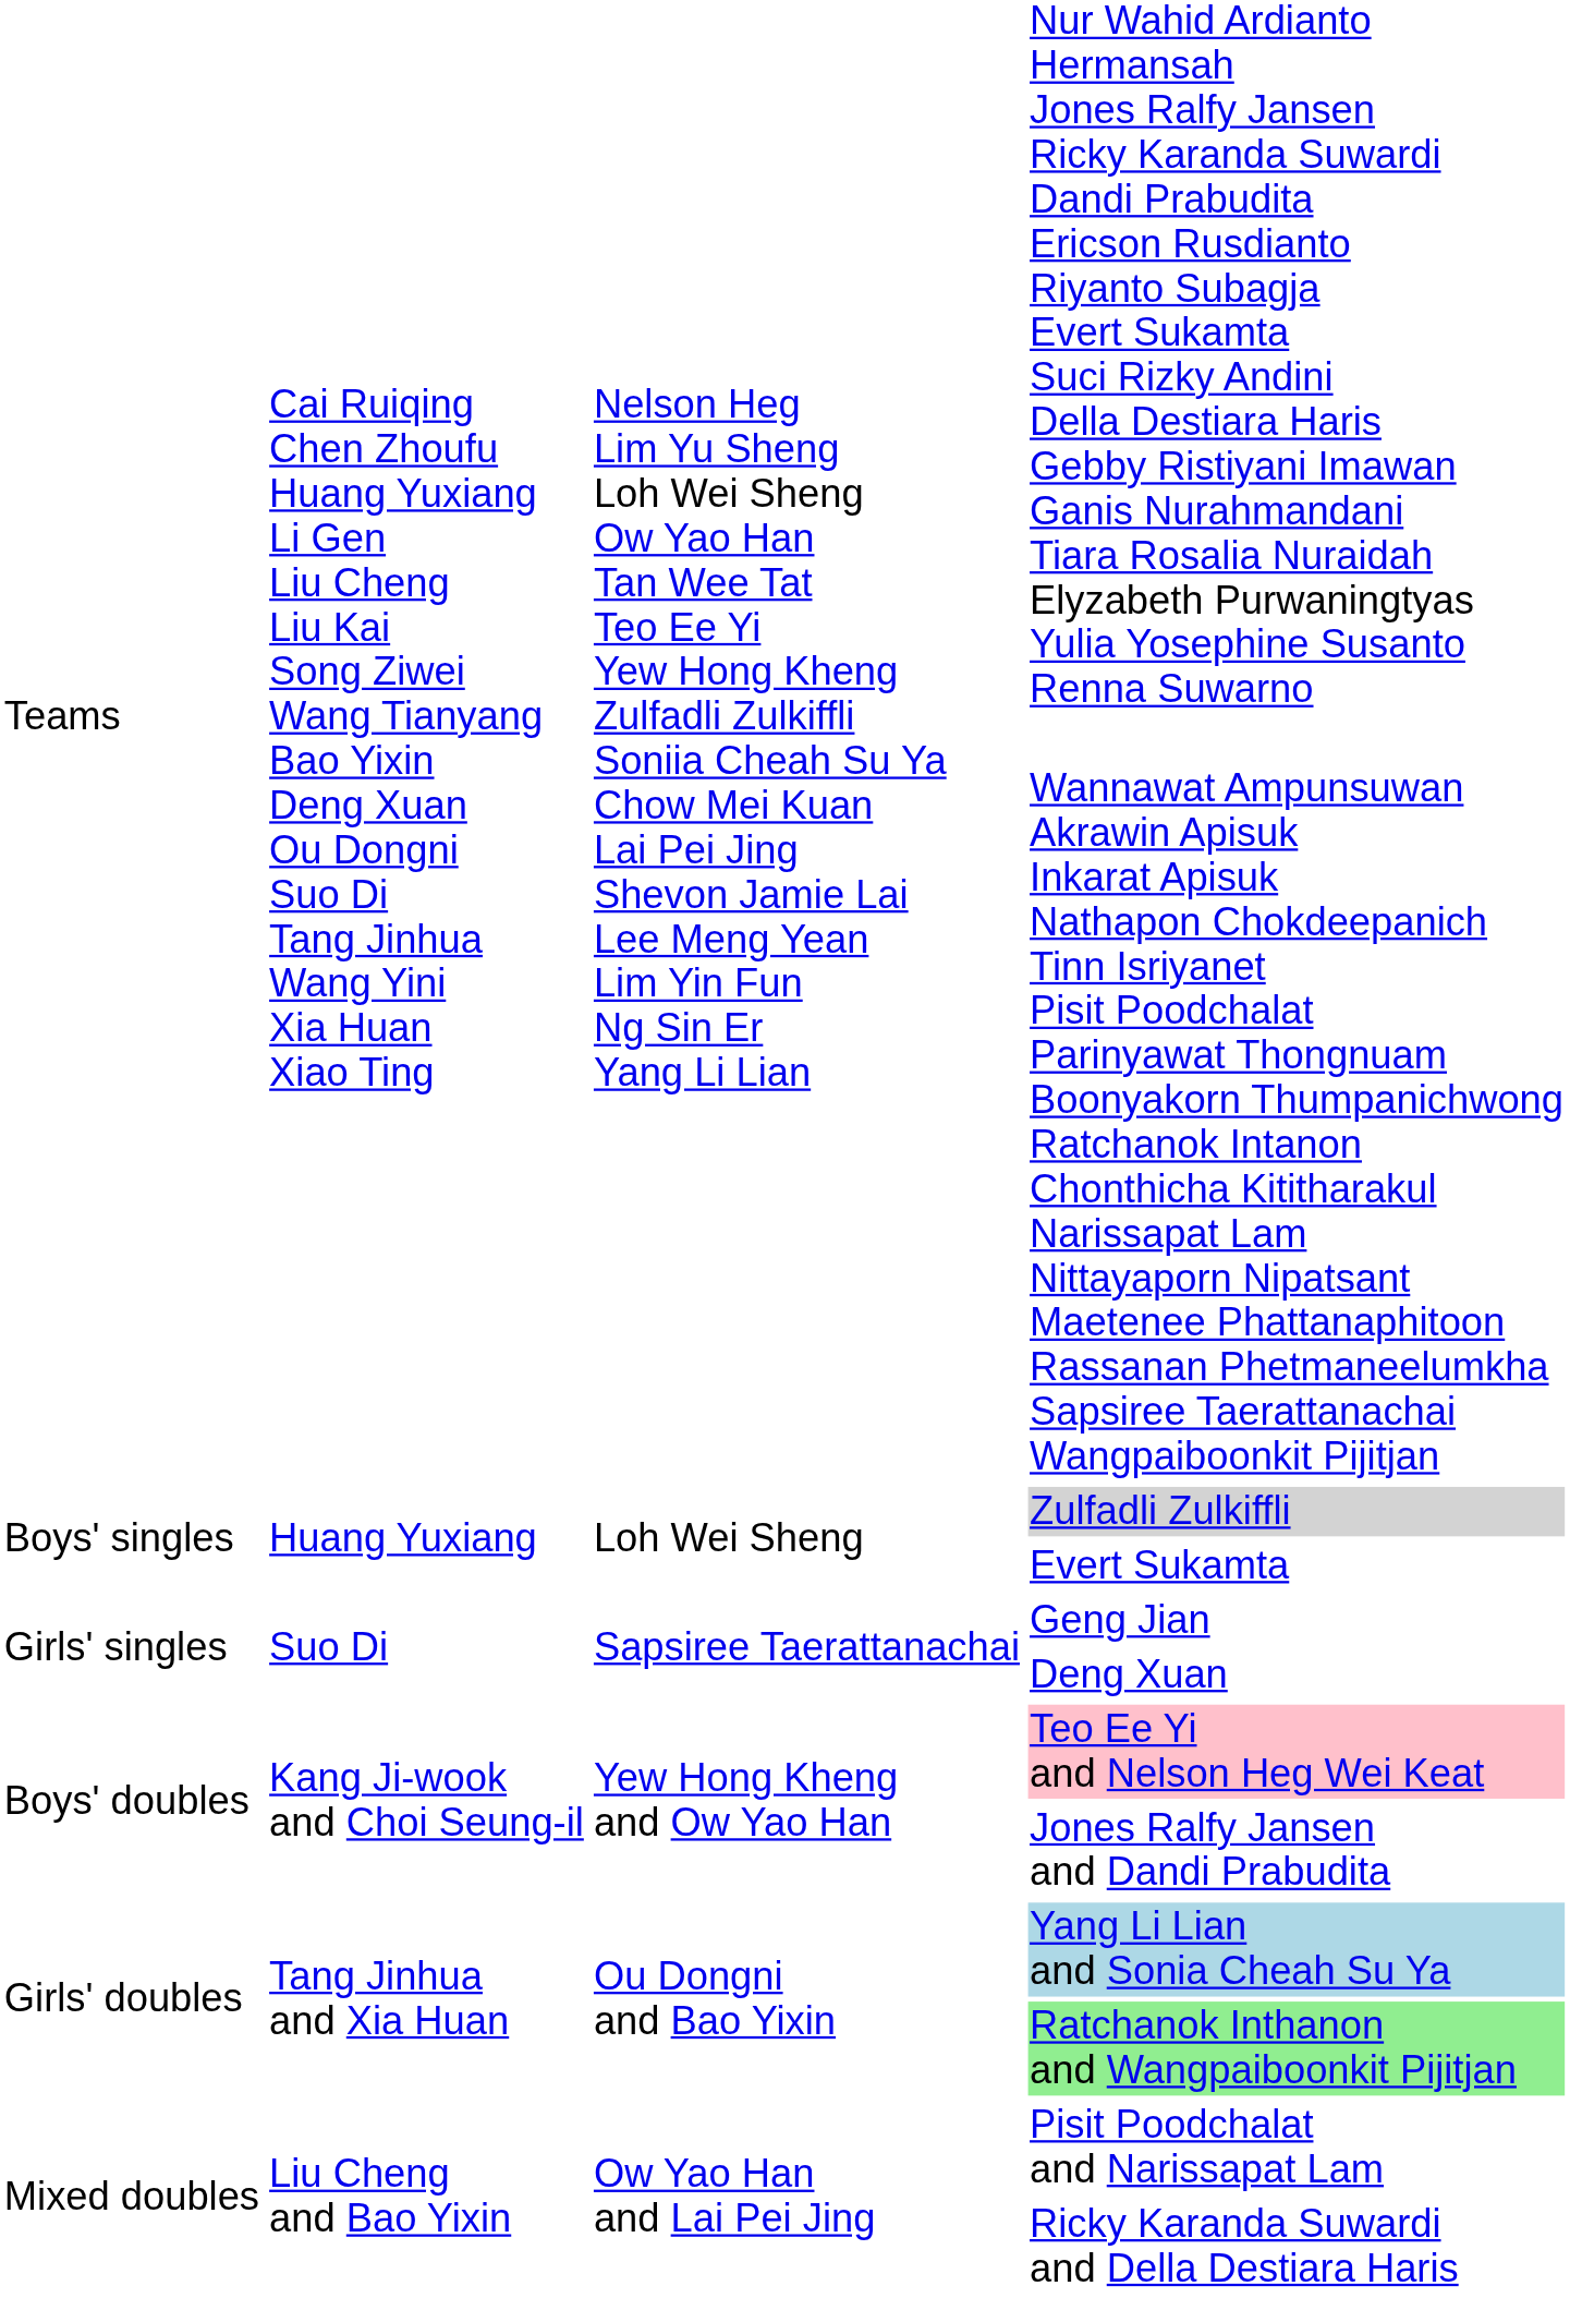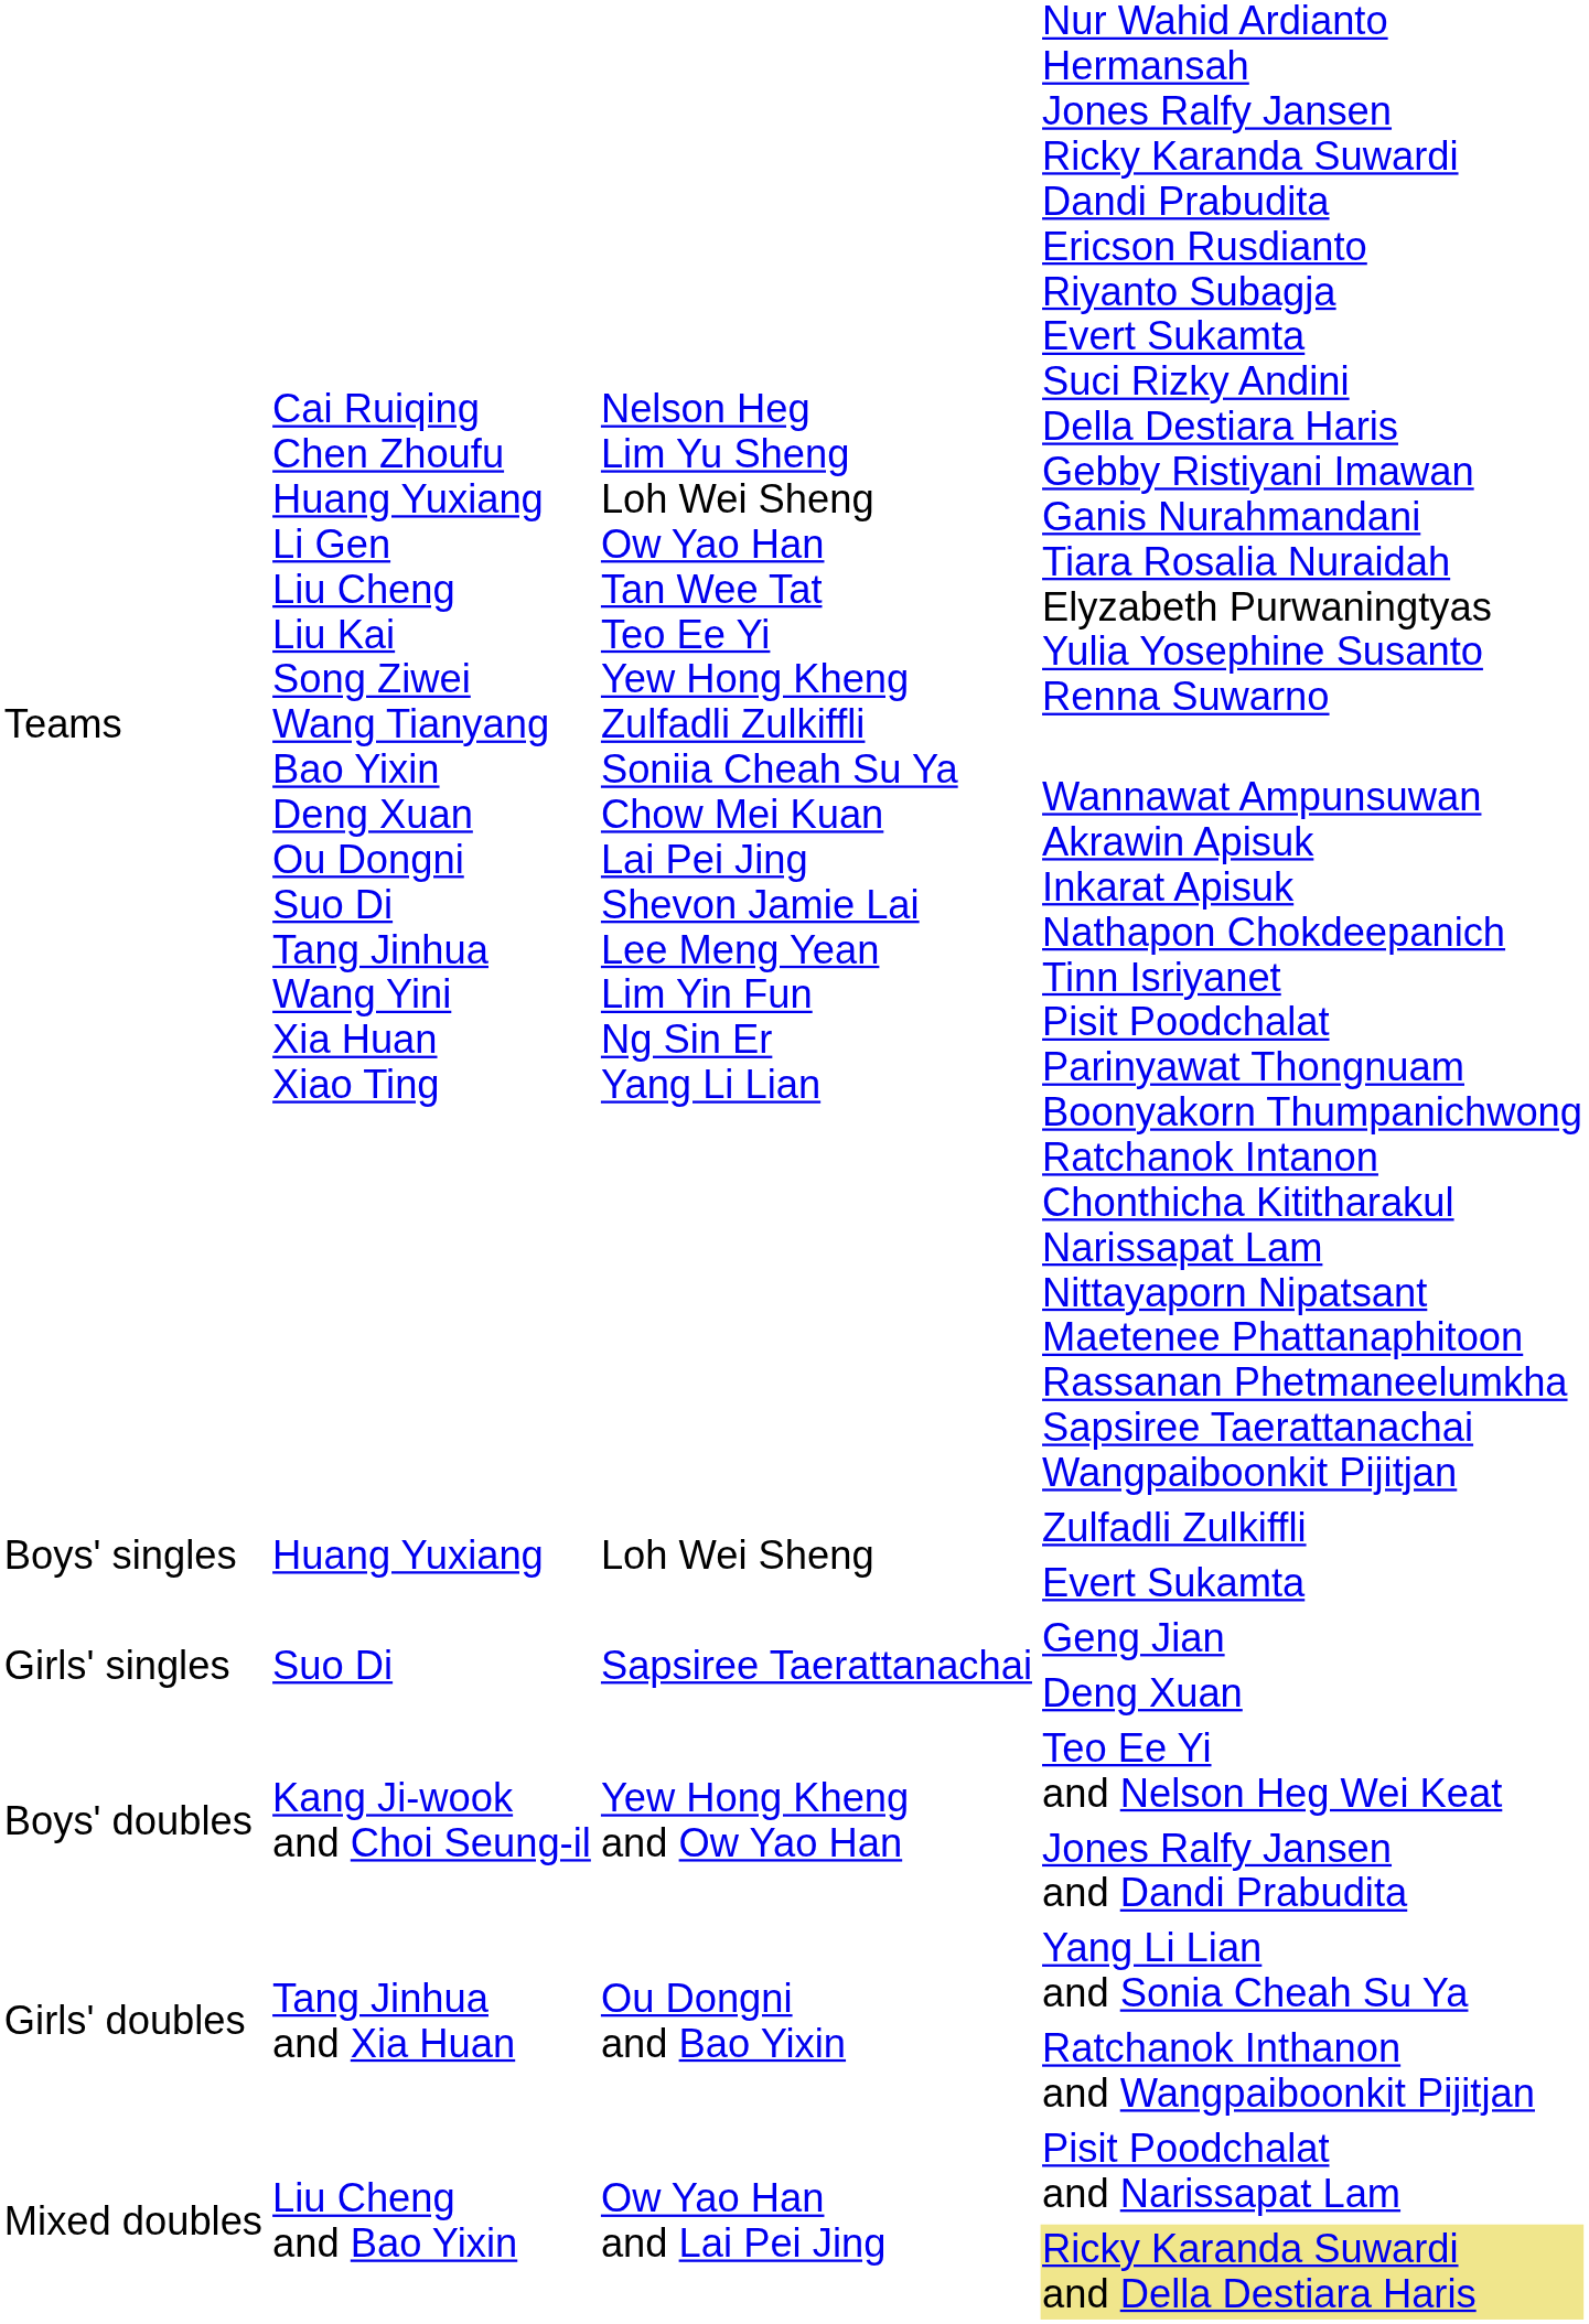Zulfadli Zulkiffli | column 4: lightgrey background -> no background
Teo Ee Yi and Nelson Heg Wei Keat | column 4: pink background -> no background
Yang Li Lian and Sonia Cheah Su Ya | column 4: lightblue background -> no background
Ratchanok Inthanon and Wangpaiboonkit Pijitjan | column 4: lightgreen background -> no background
Ricky Karanda Suwardi and Della Destiara Haris | column 4: no background -> khaki background
